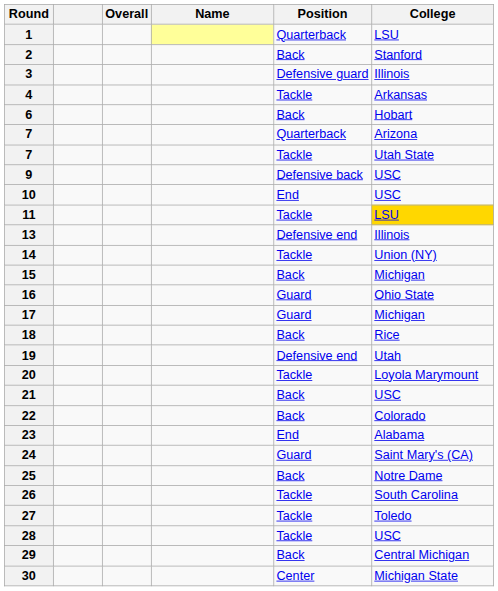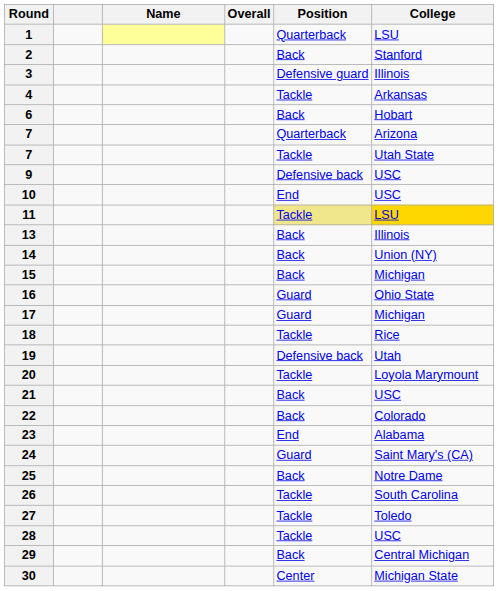columns swapped: Overall <-> Name
11 | Position: no background -> khaki background
13 | Position: Defensive end -> Back
14 | Position: Tackle -> Back
18 | Position: Back -> Tackle
19 | Position: Defensive end -> Defensive back
